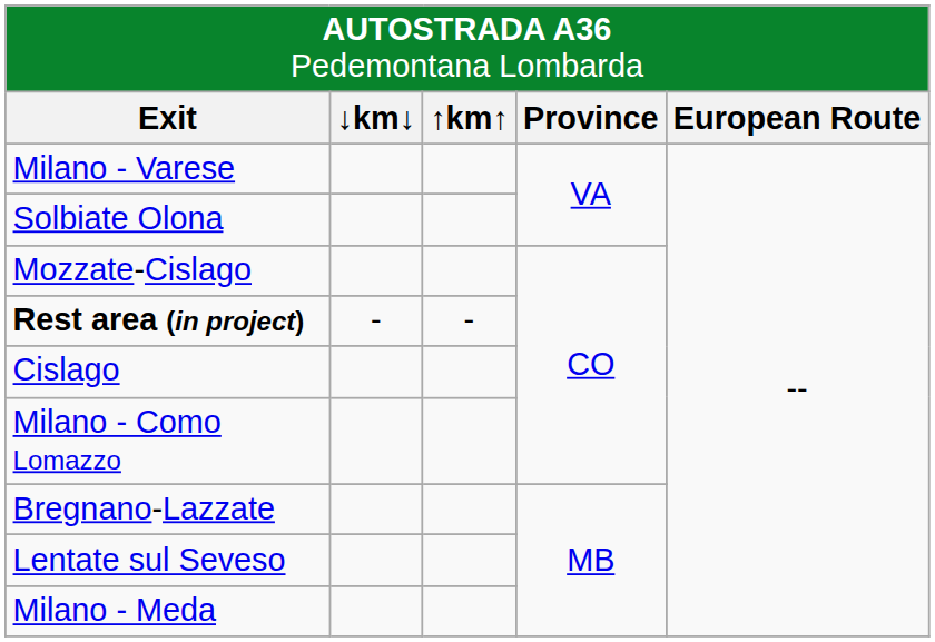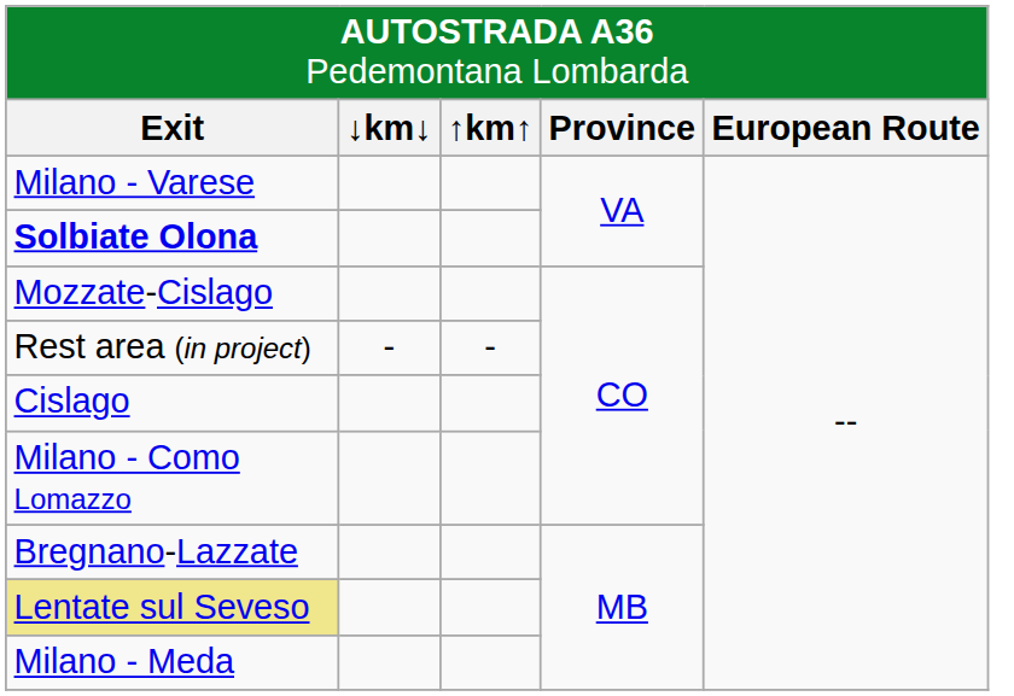Solbiate Olona | column 1: normal -> bold
Rest area (in project) | column 1: bold -> normal
Lentate sul Seveso | column 1: no background -> khaki background
